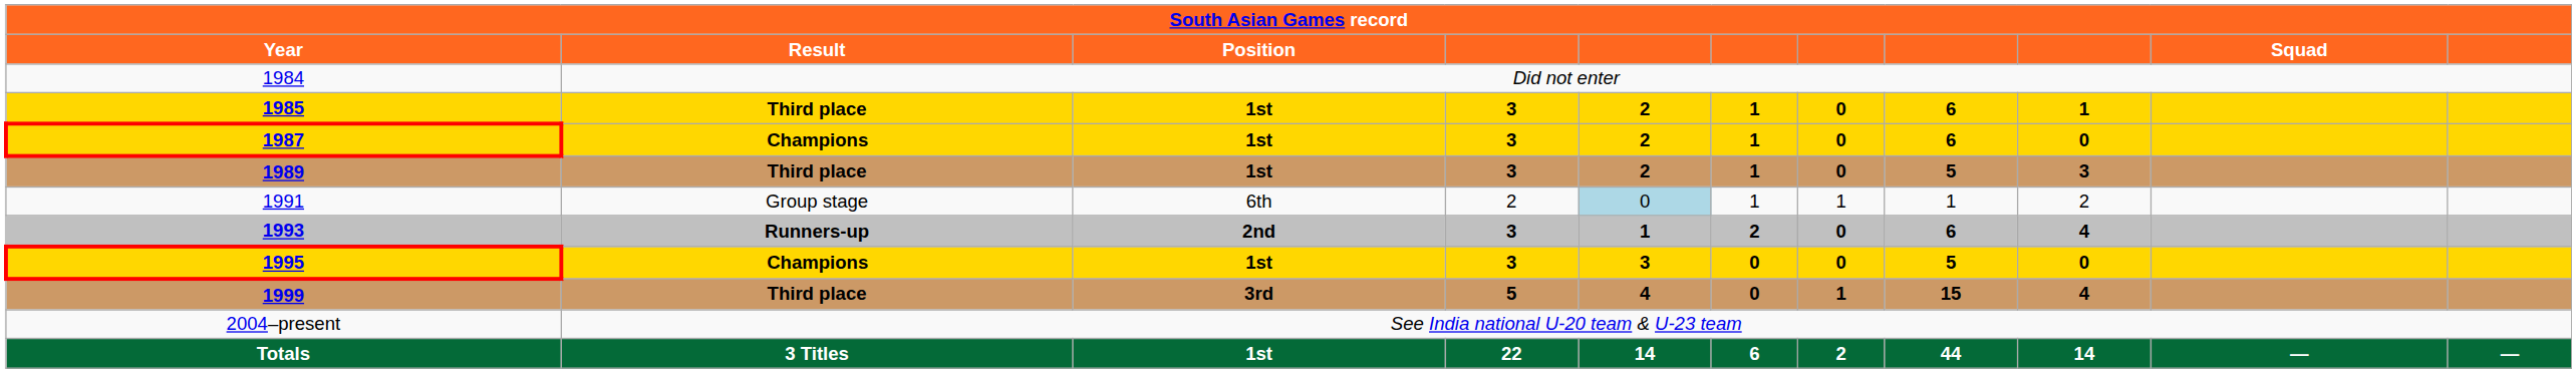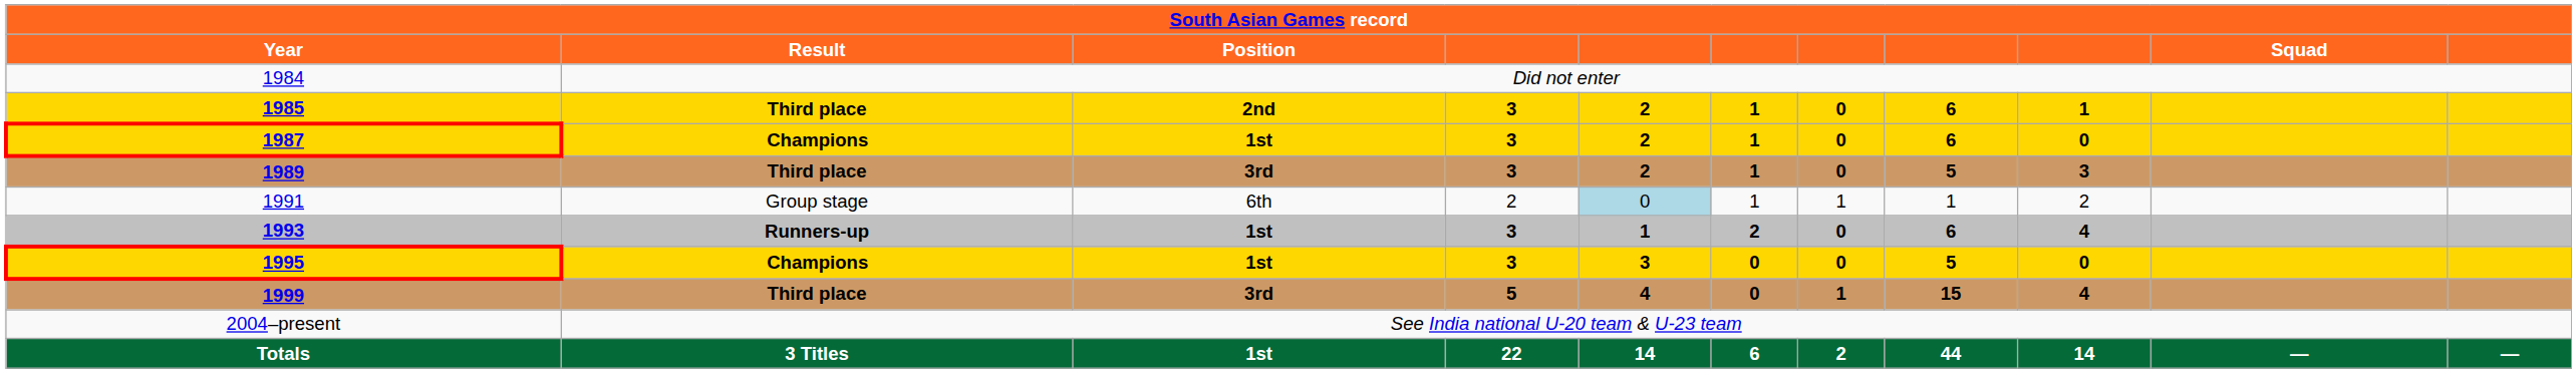1985 | Position: 1st -> 2nd
1989 | Position: 1st -> 3rd
1993 | Position: 2nd -> 1st
